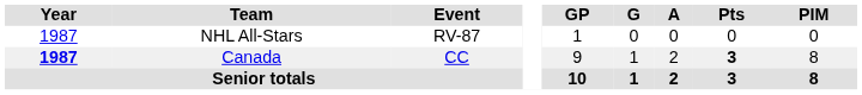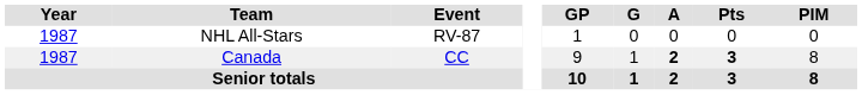Canada | Year: bold -> normal
Canada | A: normal -> bold
